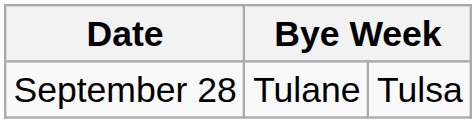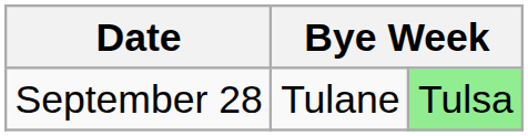September 28 | column 3: no background -> lightgreen background
